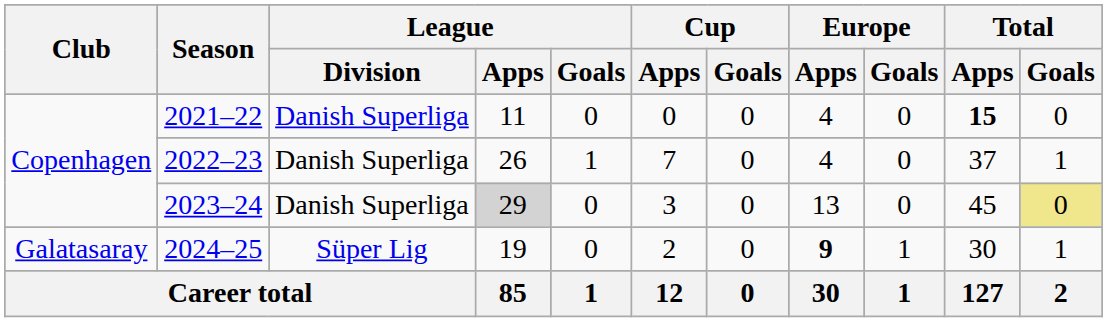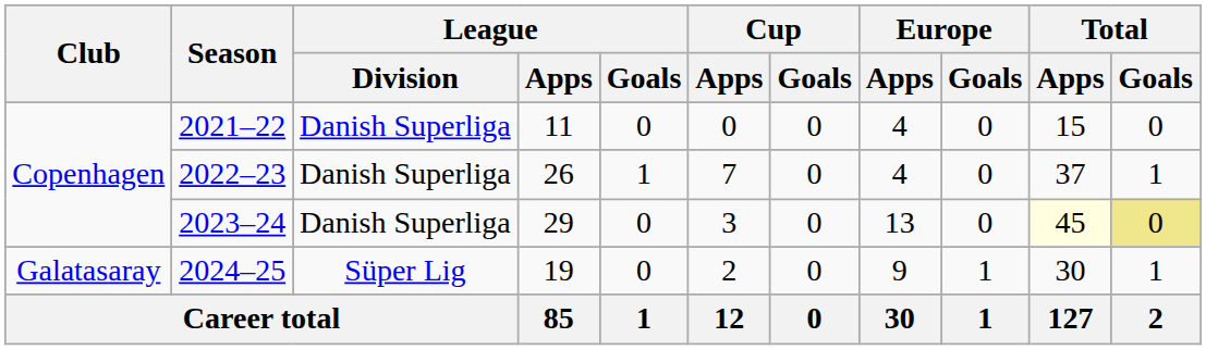2021–22 | Total / Apps: bold -> normal
2023–24 | League / Apps: lightgrey background -> no background
2023–24 | Total / Apps: no background -> lightyellow background
2024–25 | Europe / Apps: bold -> normal
